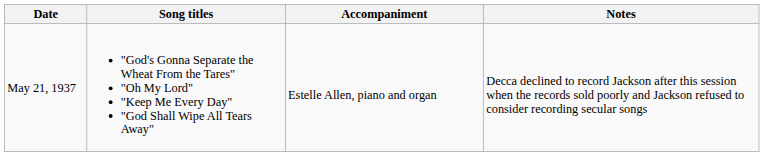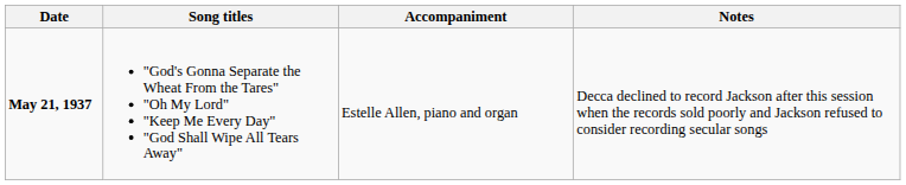row 2 | Date: normal -> bold
